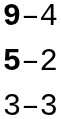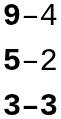3–3 | column 1: normal -> bold
